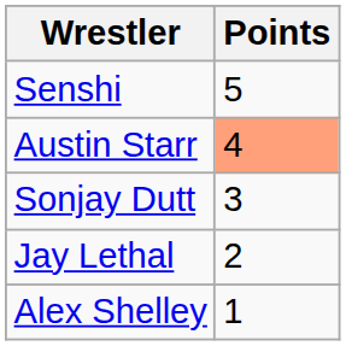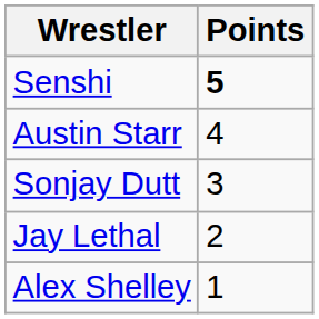Senshi | Points: normal -> bold
Austin Starr | Points: lightsalmon background -> no background
